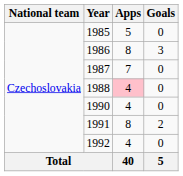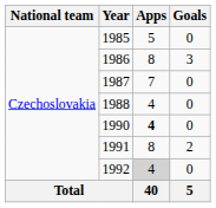1988 | Apps: pink background -> no background
1990 | Apps: normal -> bold
1992 | Apps: no background -> lightgrey background
